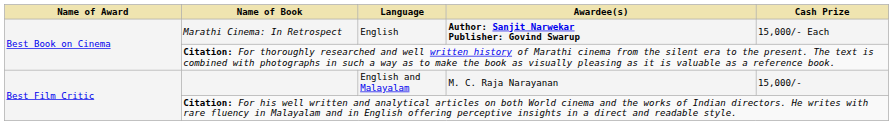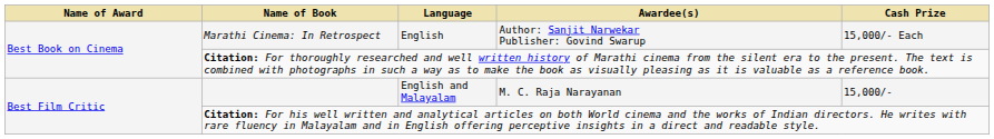Marathi Cinema: In Retrospect | Awardee(s): bold -> normal
